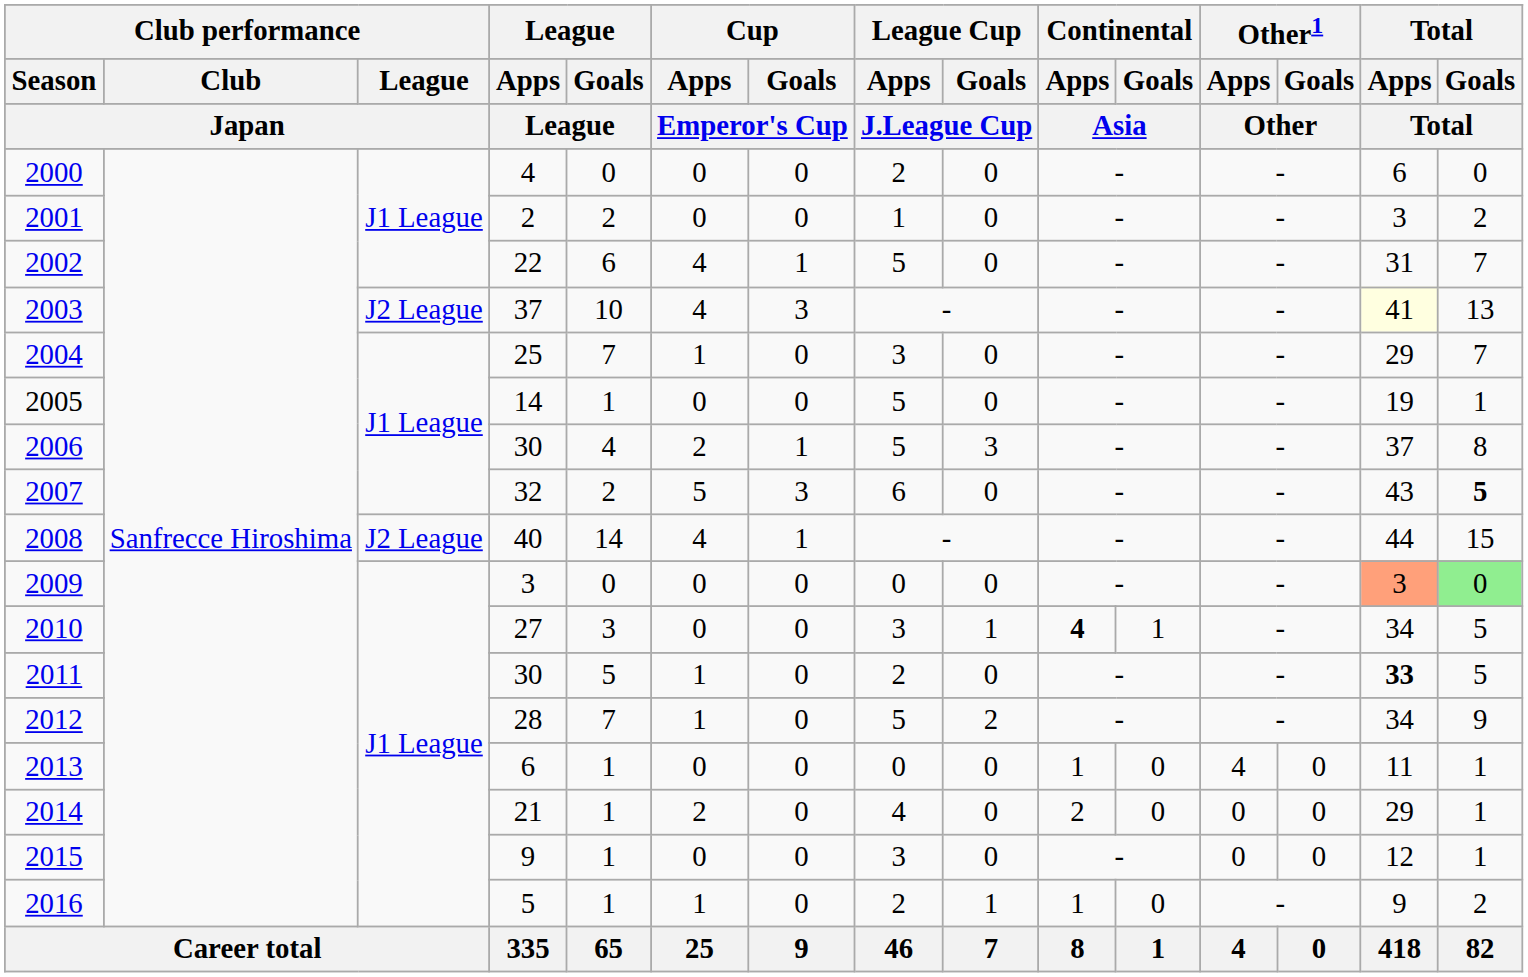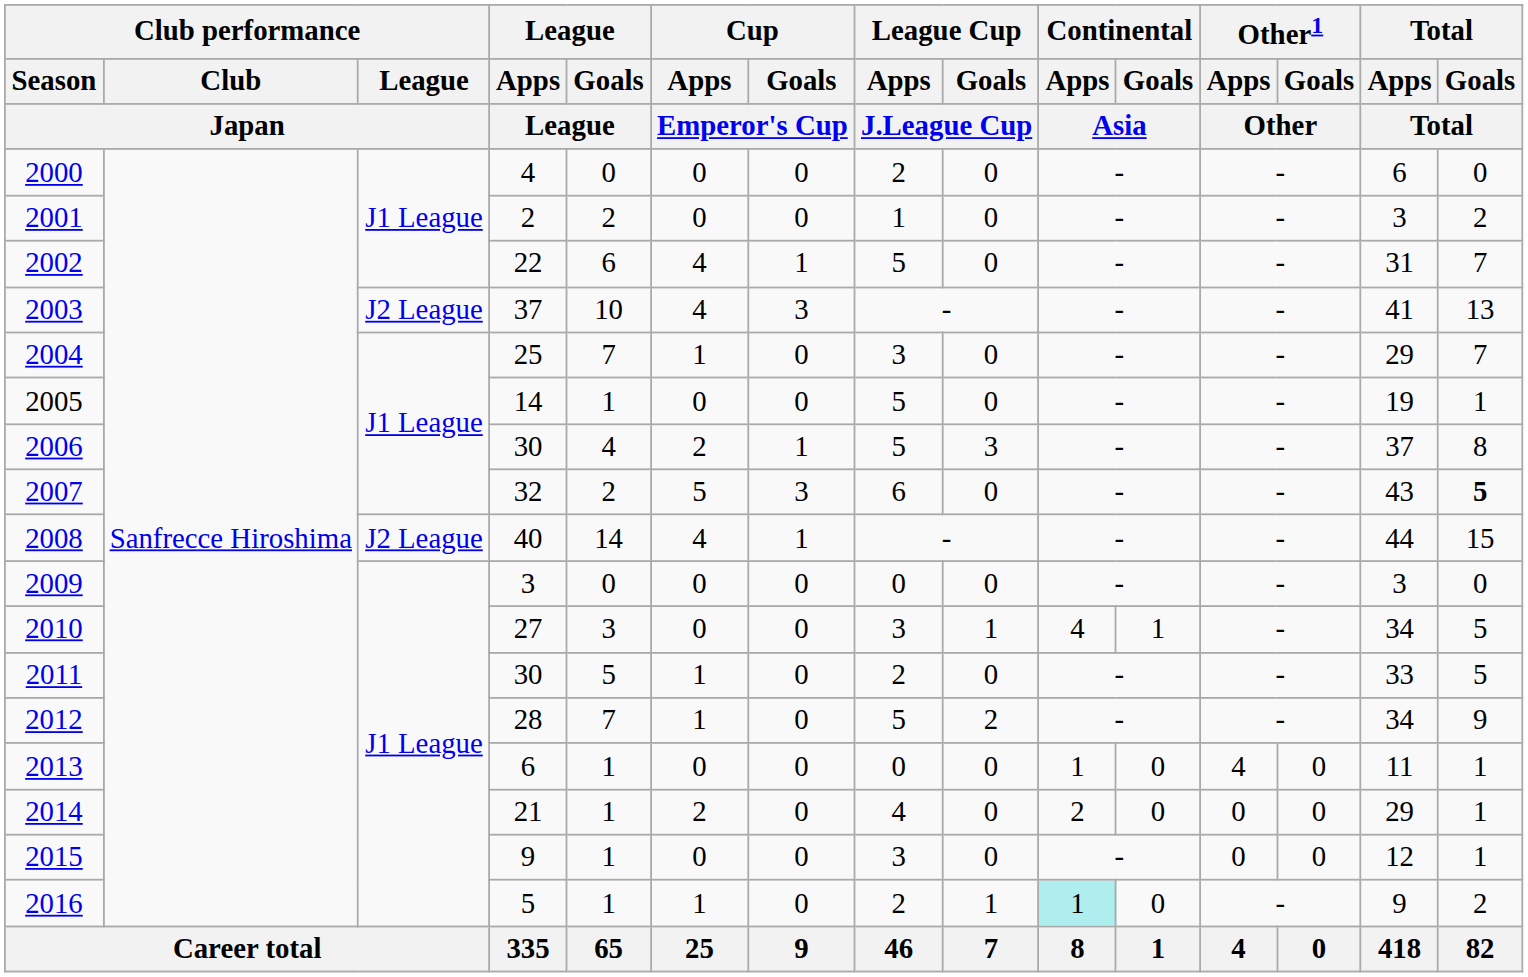2003 | Total / Apps / Total: lightyellow background -> no background
2009 | Total / Apps / Total: lightsalmon background -> no background
2009 | Total / Goals / Total: lightgreen background -> no background
2010 | Continental / Apps / Asia: bold -> normal
2011 | Total / Apps / Total: bold -> normal
2016 | Continental / Apps / Asia: no background -> paleturquoise background
